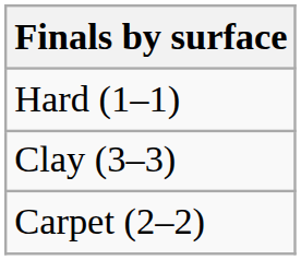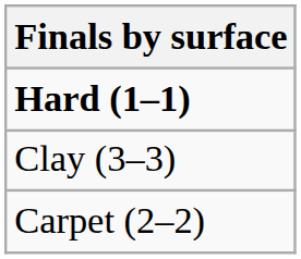row 2 | column 1: normal -> bold
